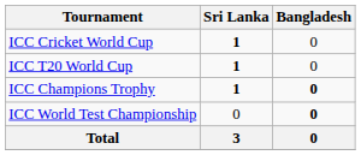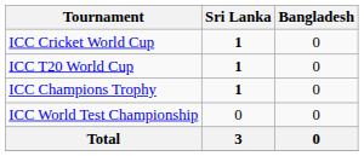ICC Champions Trophy | Bangladesh: bold -> normal
ICC World Test Championship | Bangladesh: bold -> normal
